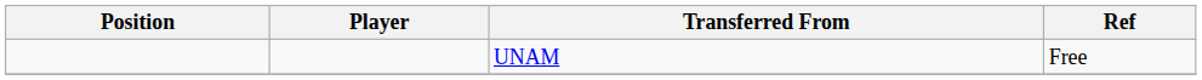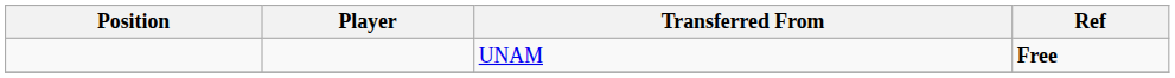UNAM | Ref: normal -> bold
